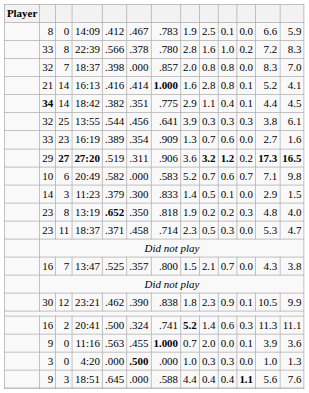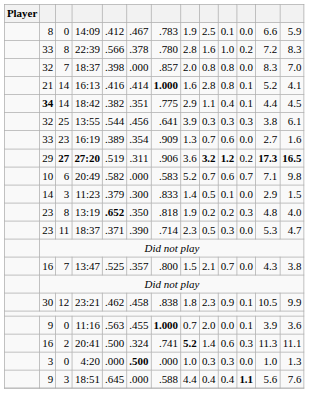23 / 18:37 | column 6: .458 -> .390
23:21 | column 6: .390 -> .458
rows swapped: 20:41 <-> 11:16
